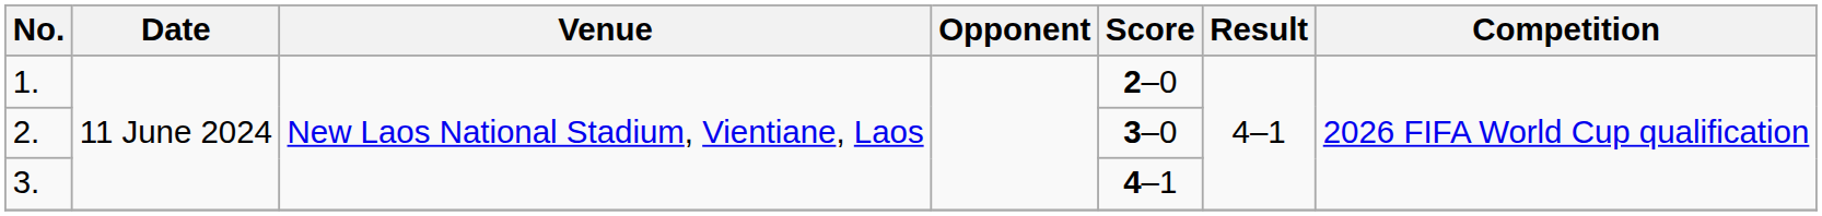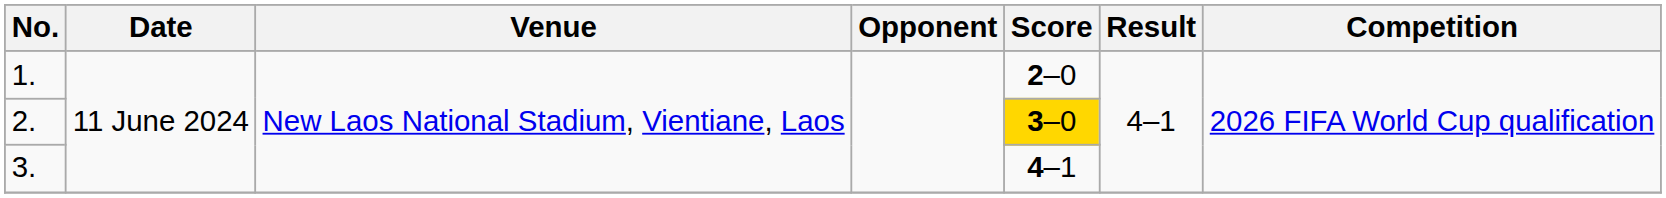2. | Score: no background -> gold background
